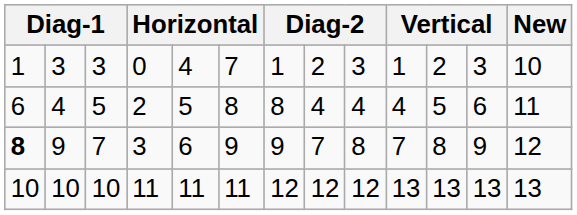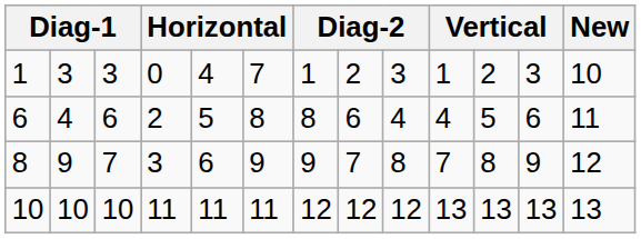row 3 | column 3: 5 -> 6
row 3 | column 8: 4 -> 6
row 4 | column 1: bold -> normal
